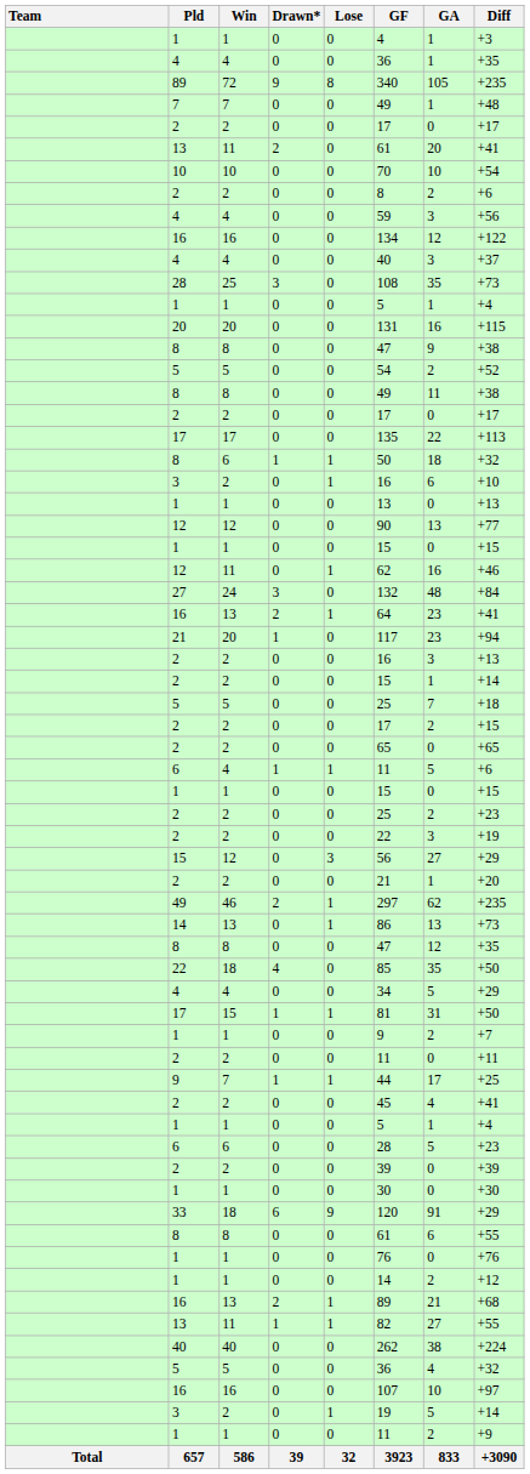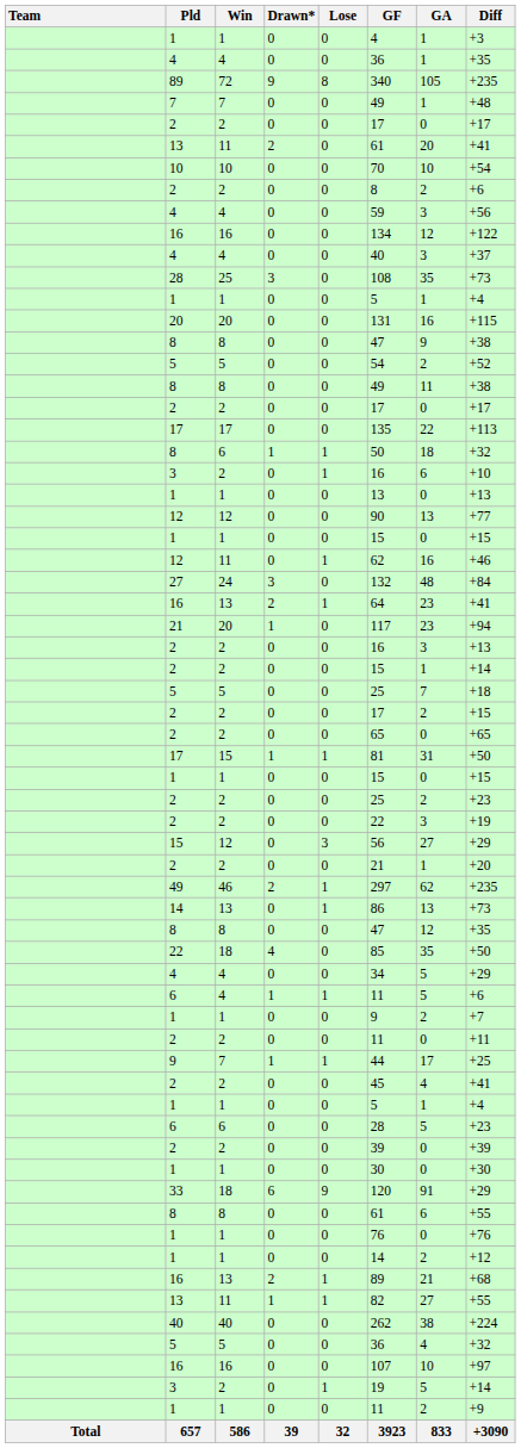rows swapped: 6 / 4 <-> 17 / 15
